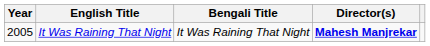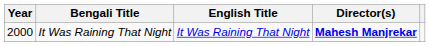columns swapped: English Title <-> Bengali Title
row 2 | Year: 2005 -> 2000
